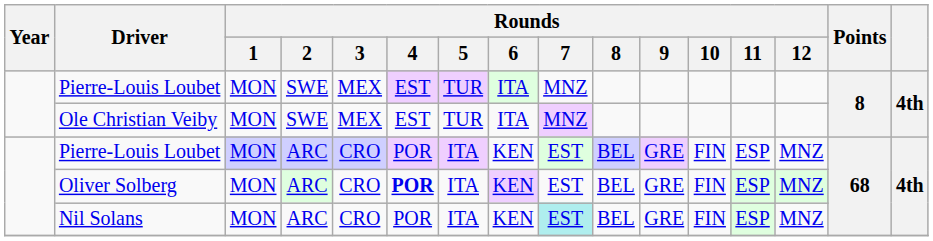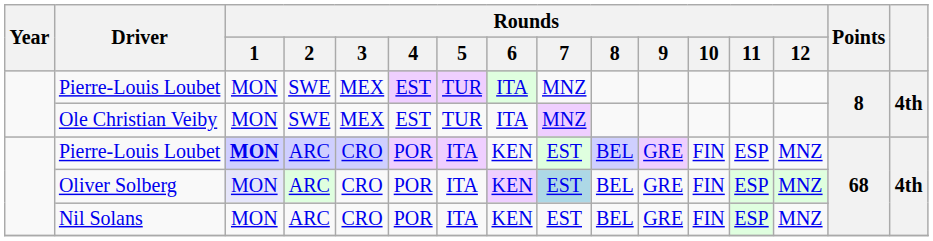Pierre-Louis Loubet / ARC | Rounds / 1: normal -> bold
Oliver Solberg | Rounds / 1: no background -> lavender background
Oliver Solberg | Rounds / 4: bold -> normal
Oliver Solberg | Rounds / 7: no background -> lightblue background
Nil Solans | Rounds / 7: paleturquoise background -> no background
